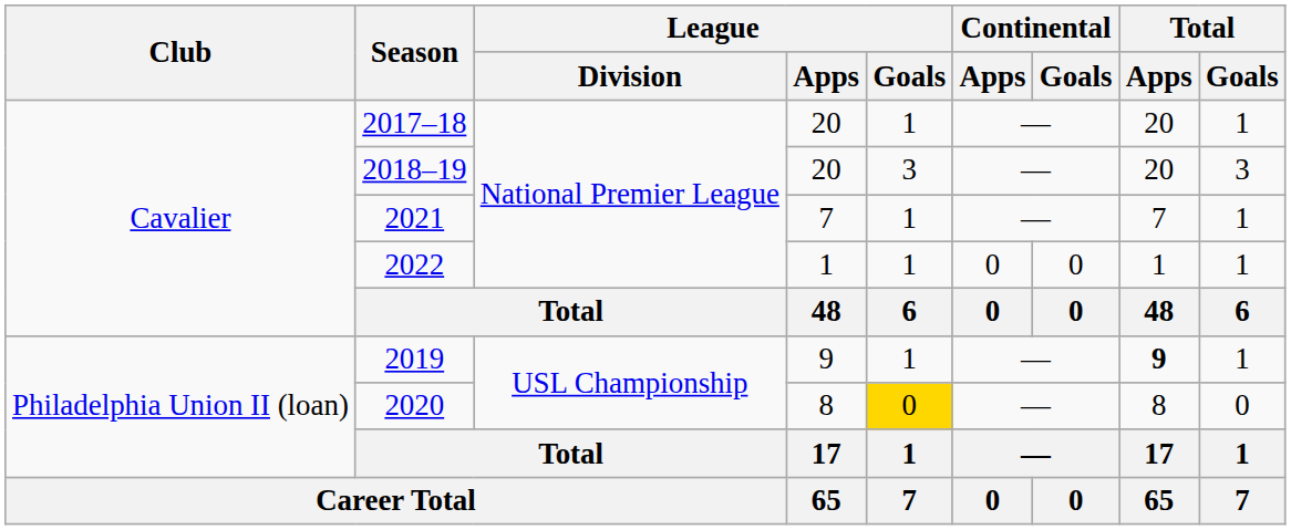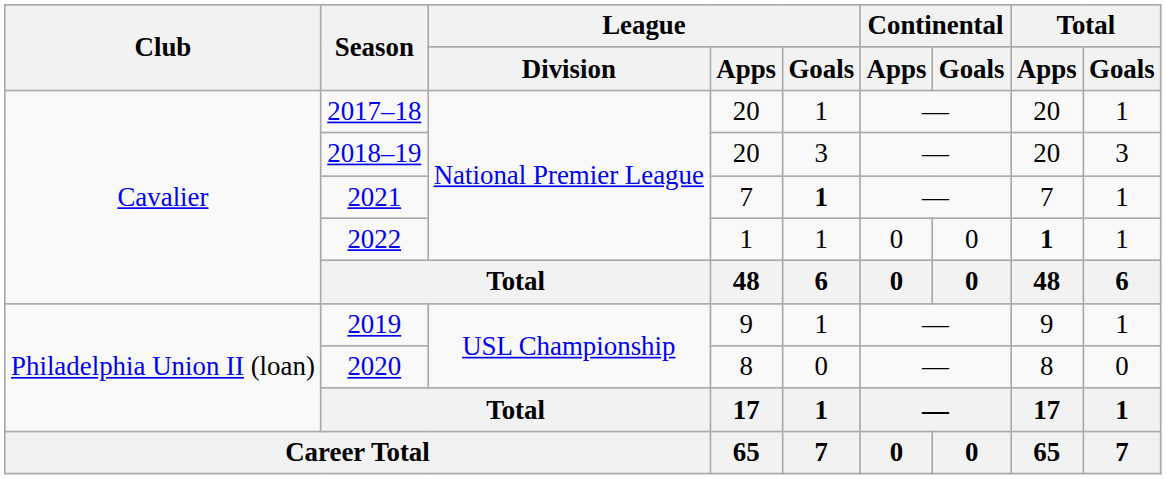2021 | League / Goals: normal -> bold
2022 | Total / Apps: normal -> bold
2019 | Total / Apps: bold -> normal
2020 | League / Goals: gold background -> no background
